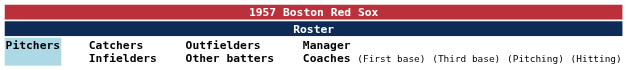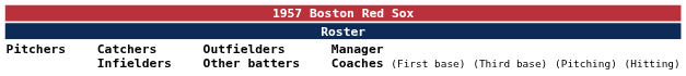Pitchers | column 1: lightblue background -> no background
